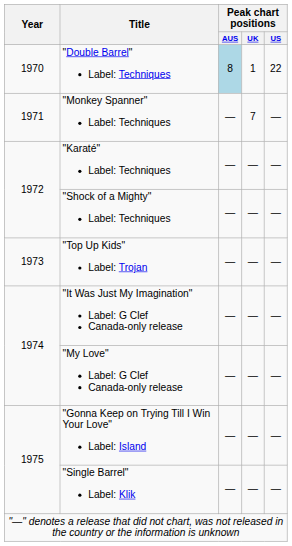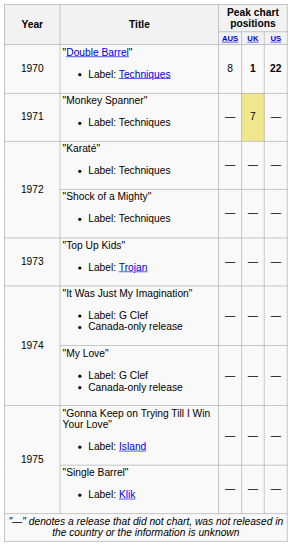"Double Barrel" Label: Techniques | Peak chart positions / AUS: lightblue background -> no background
"Double Barrel" Label: Techniques | Peak chart positions / UK: normal -> bold
"Double Barrel" Label: Techniques | Peak chart positions / US: normal -> bold
"Monkey Spanner" Label: Techniques | Peak chart positions / UK: no background -> khaki background
